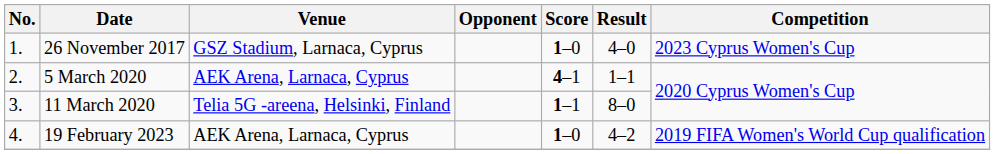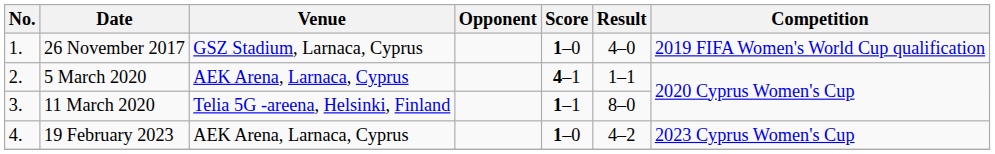26 November 2017 | Competition: 2023 Cyprus Women's Cup -> 2019 FIFA Women's World Cup qualification
19 February 2023 | Competition: 2019 FIFA Women's World Cup qualification -> 2023 Cyprus Women's Cup
